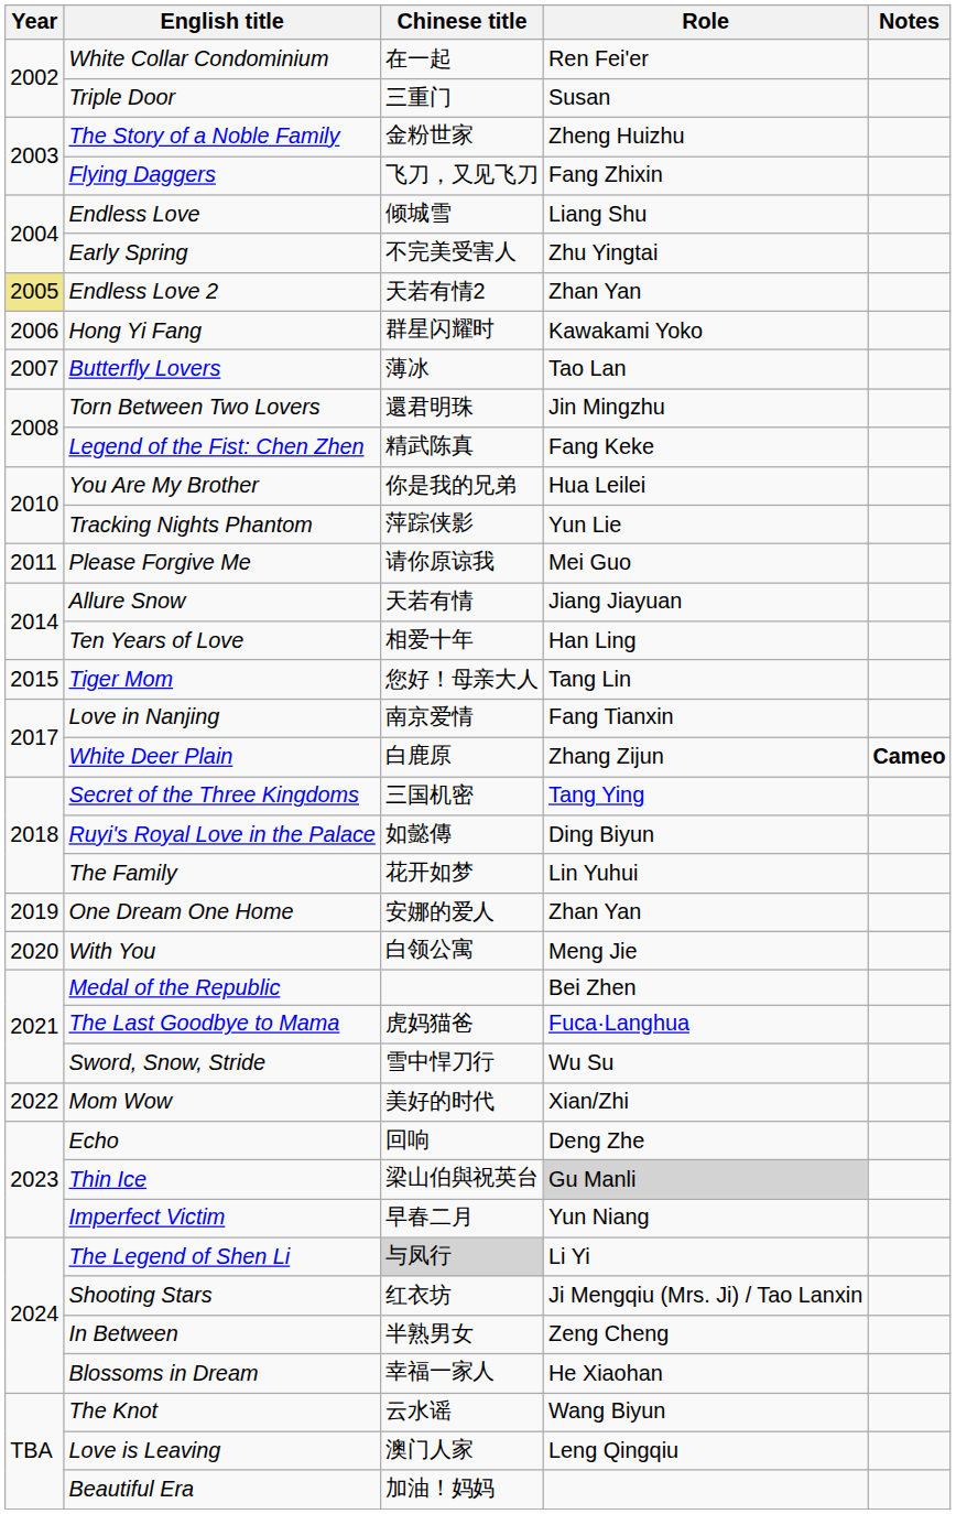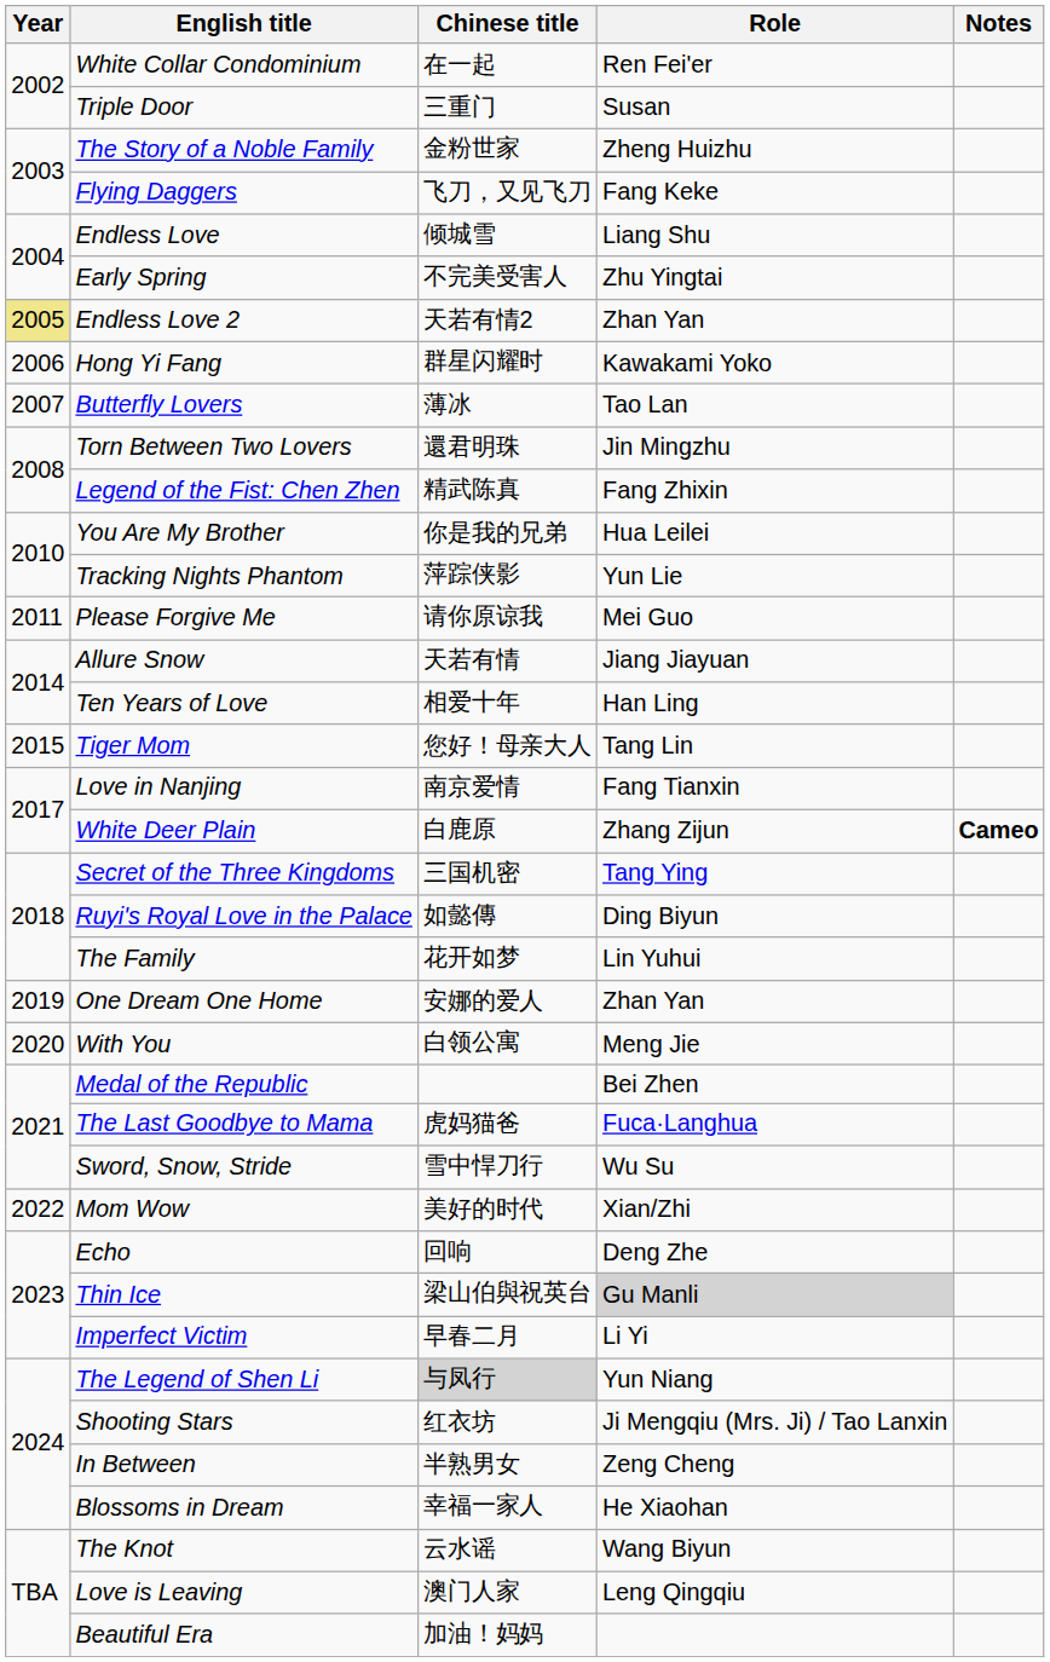Flying Daggers | Role: Fang Zhixin -> Fang Keke
Legend of the Fist: Chen Zhen | Role: Fang Keke -> Fang Zhixin
Imperfect Victim | Role: Yun Niang -> Li Yi
The Legend of Shen Li | Role: Li Yi -> Yun Niang
